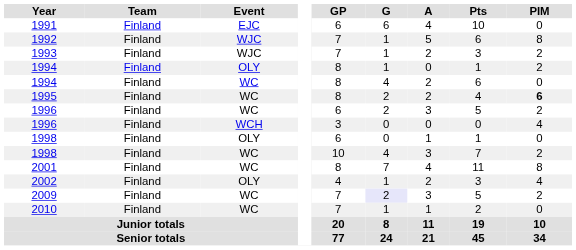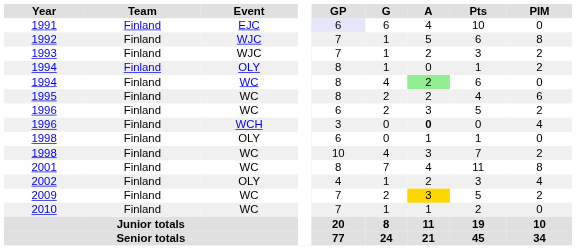1991 | GP: no background -> lavender background
1994 / WC | A: no background -> lightgreen background
1995 | PIM: bold -> normal
1996 / WCH | A: normal -> bold
2009 | G: lavender background -> no background
2009 | A: no background -> gold background
